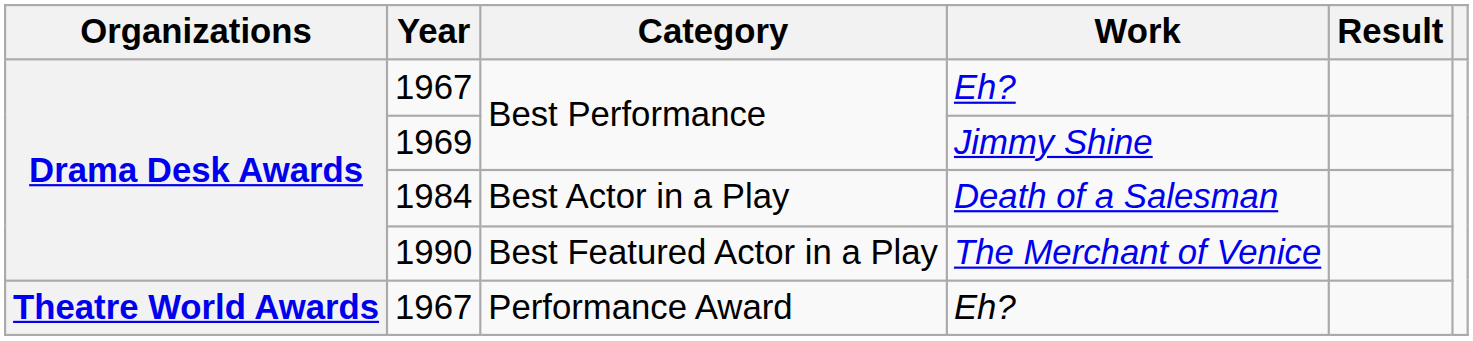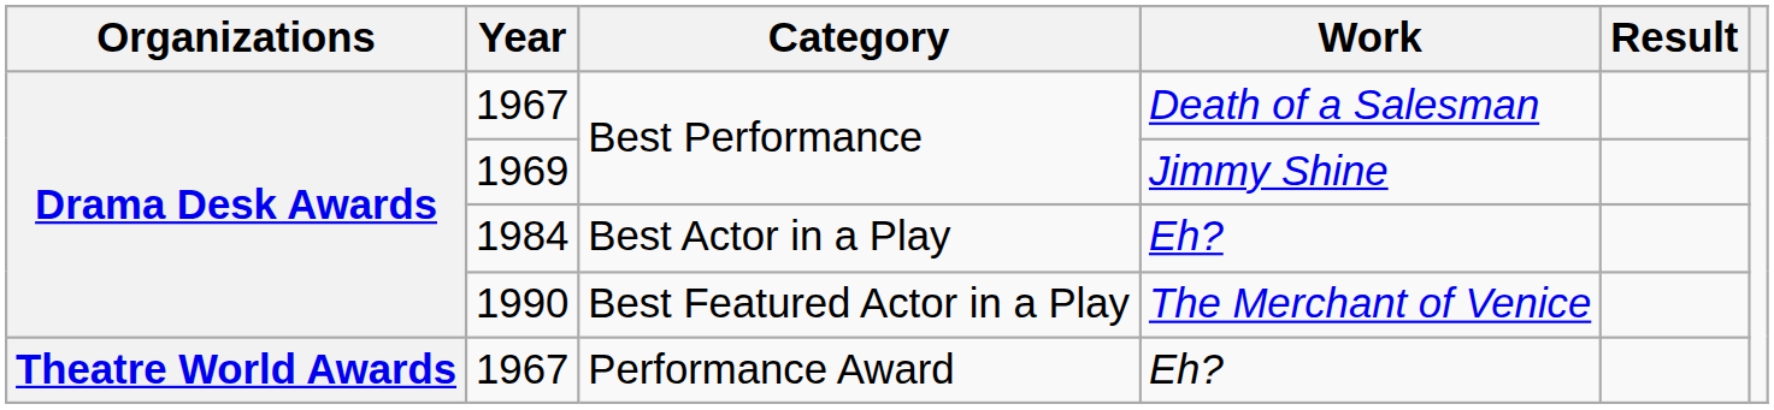1967 / Best Performance | Work: Eh? -> Death of a Salesman
1984 | Work: Death of a Salesman -> Eh?
